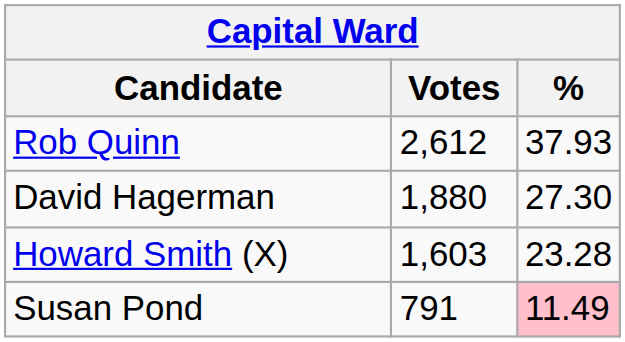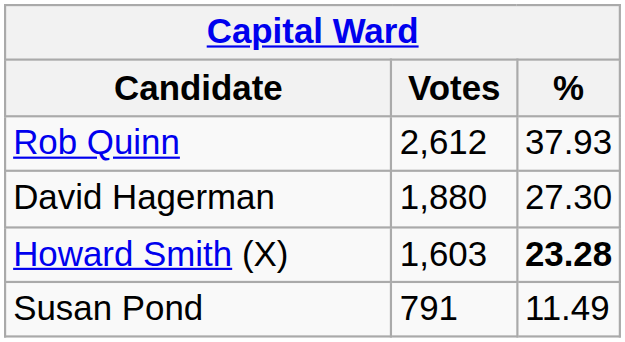Howard Smith (X) | %: normal -> bold
Susan Pond | %: pink background -> no background
